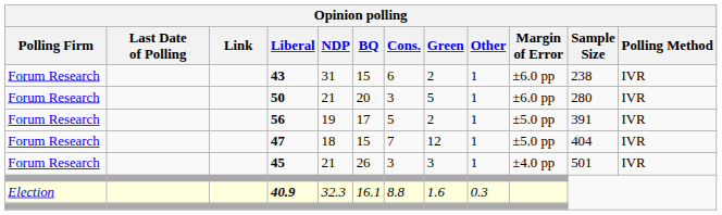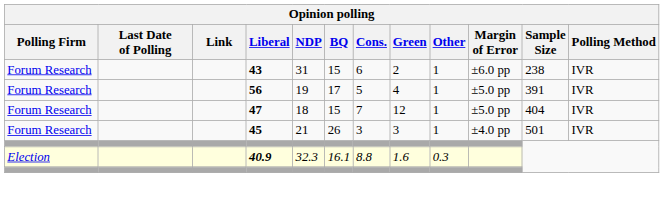- row: Forum Research | 50 | 21 | 20 | 3 | 5 | 1 | ±6.0 pp | 280 | IVR
56 | Green: 2 -> 4
